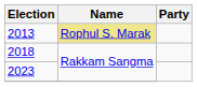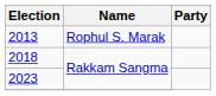2013 | Name: khaki background -> no background
